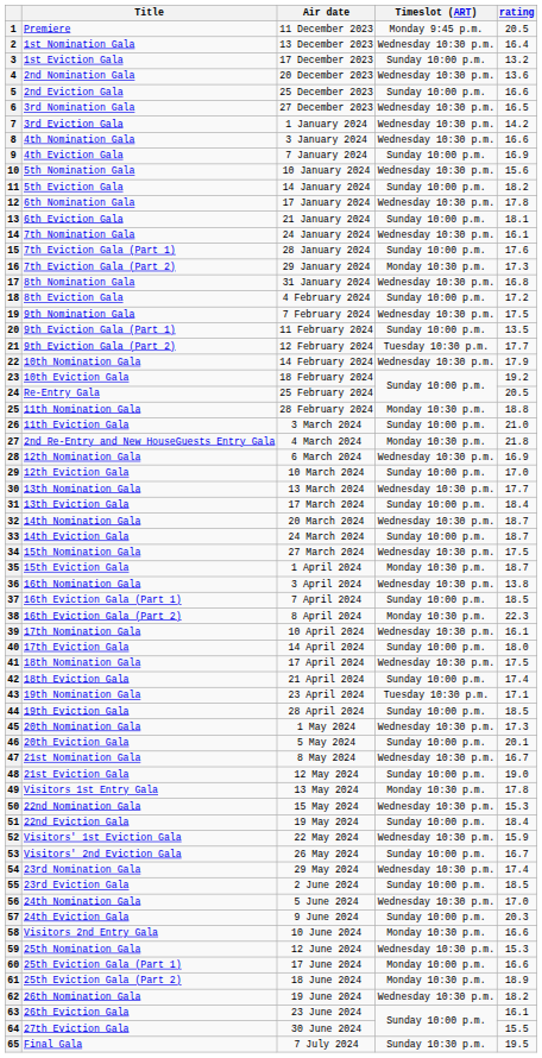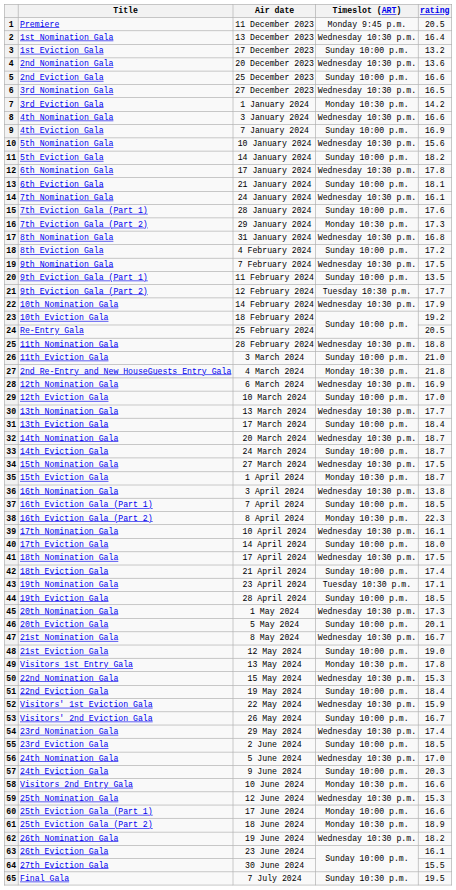7 | Timeslot (ART): Wednesday 10:30 p.m. -> Monday 10:30 p.m.
25 | Timeslot (ART): Monday 10:30 p.m. -> Wednesday 10:30 p.m.
